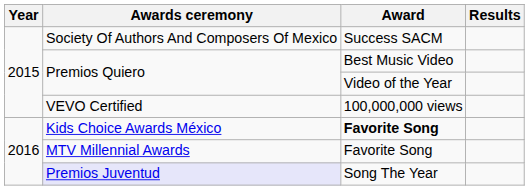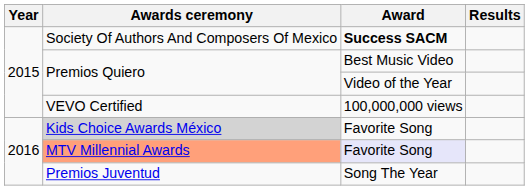Society Of Authors And Composers Of Mexico | Award: normal -> bold
Kids Choice Awards México | Awards ceremony: no background -> lightgrey background
Kids Choice Awards México | Award: bold -> normal
MTV Millennial Awards | Awards ceremony: no background -> lightsalmon background
MTV Millennial Awards | Award: no background -> lavender background
Premios Juventud | Awards ceremony: lavender background -> no background
